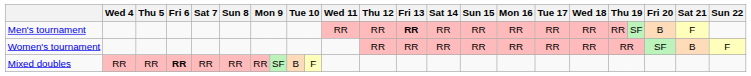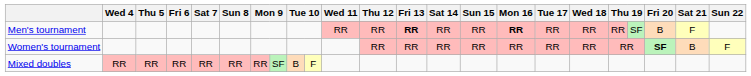Men's tournament | Mon 16: normal -> bold
Women's tournament | Fri 20: normal -> bold
Mixed doubles | Fri 6: bold -> normal
